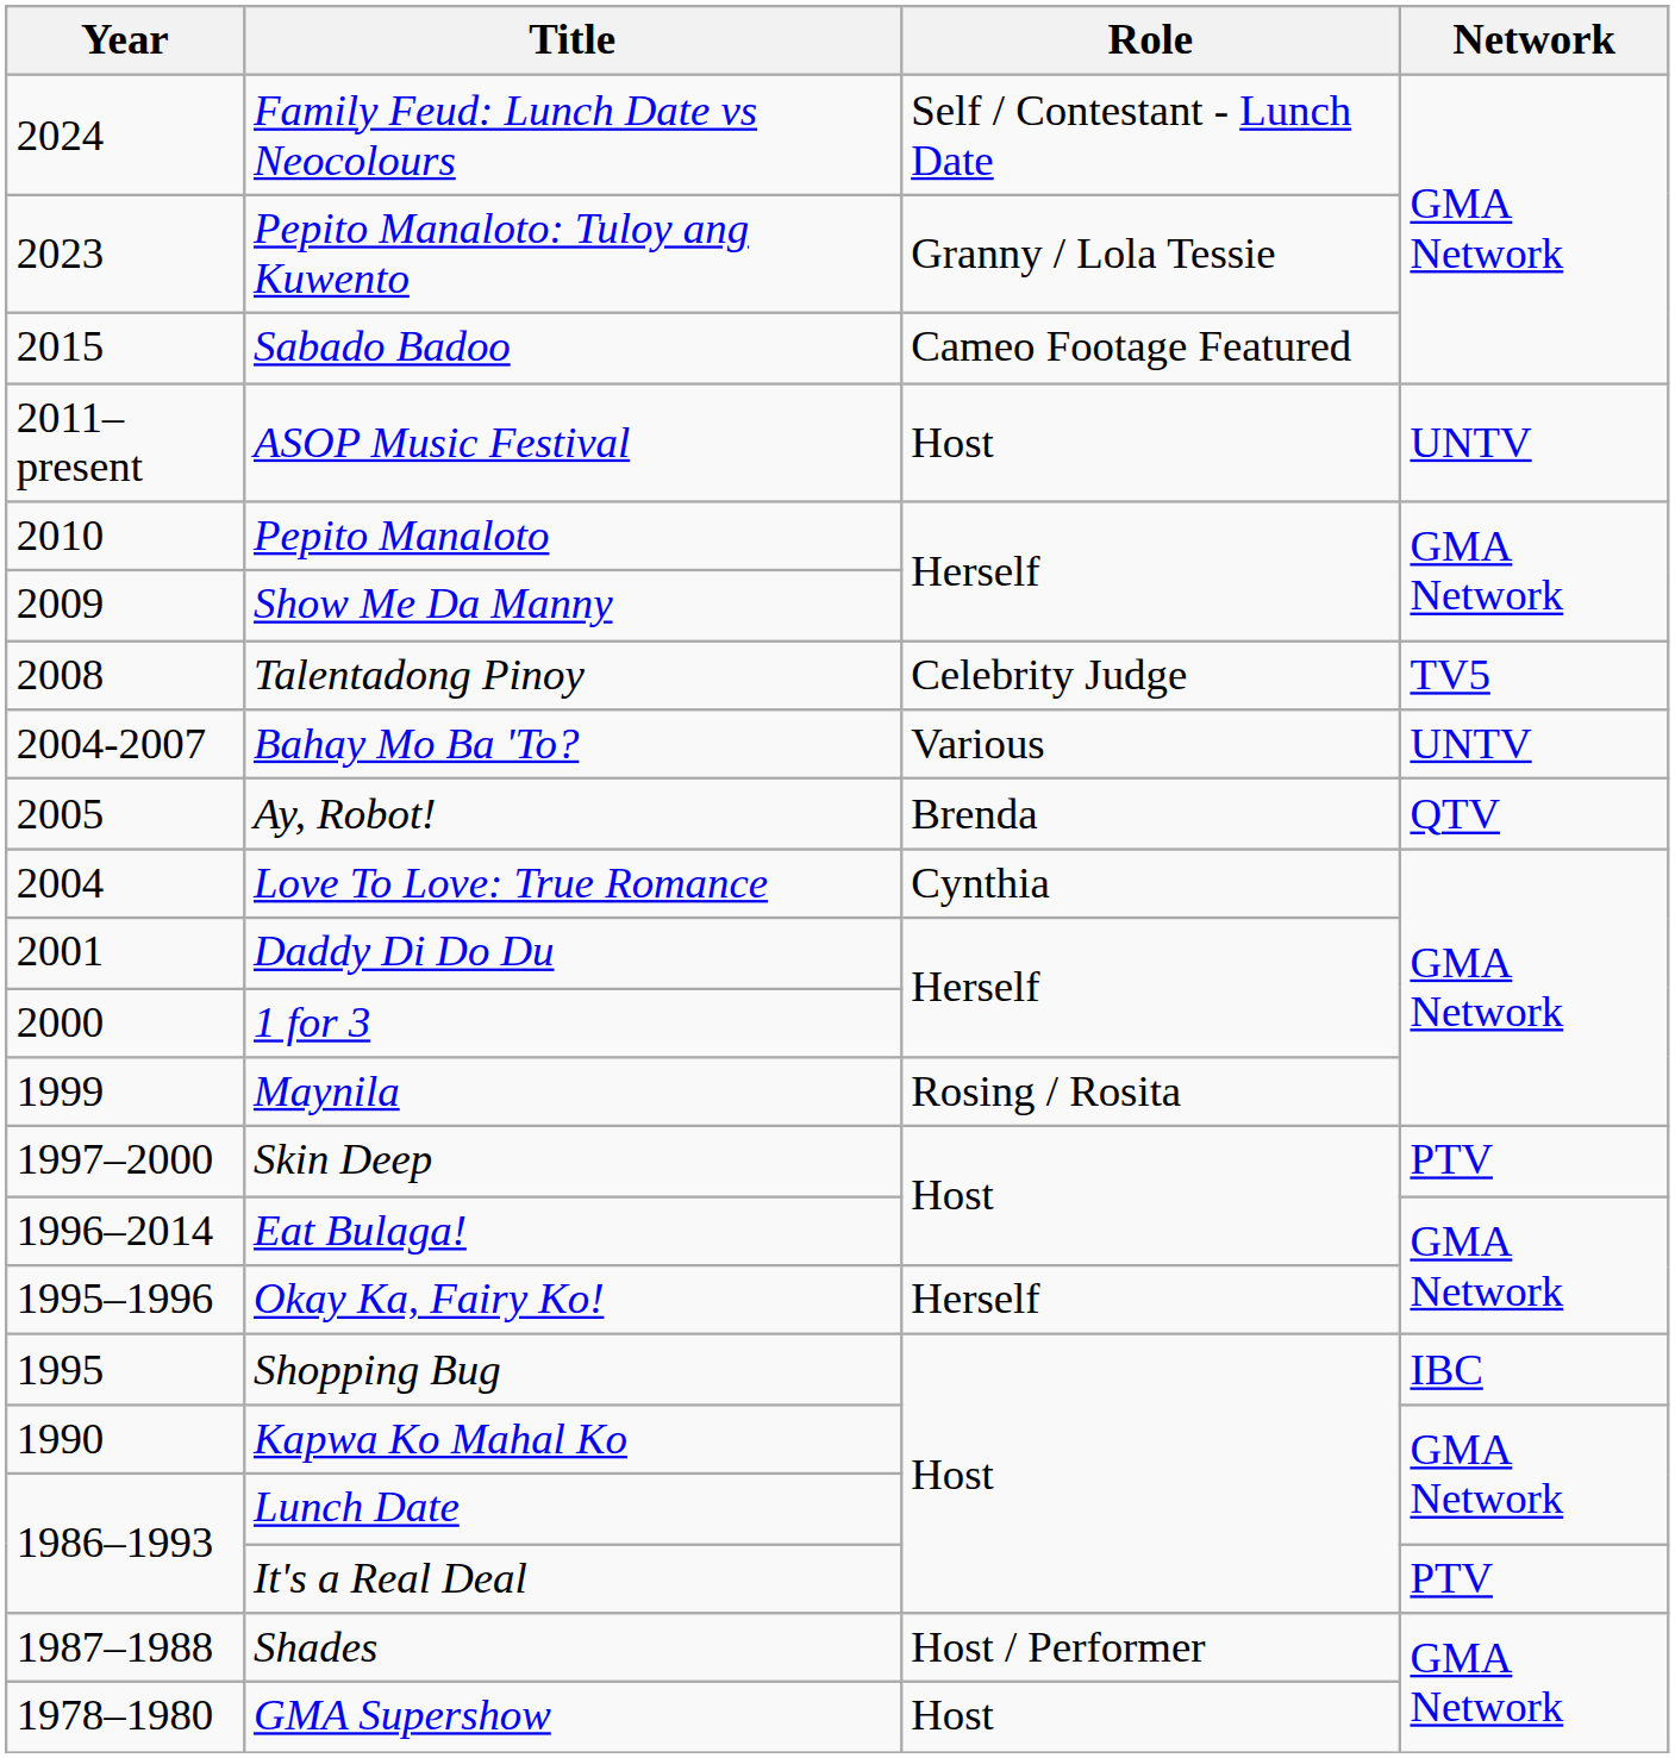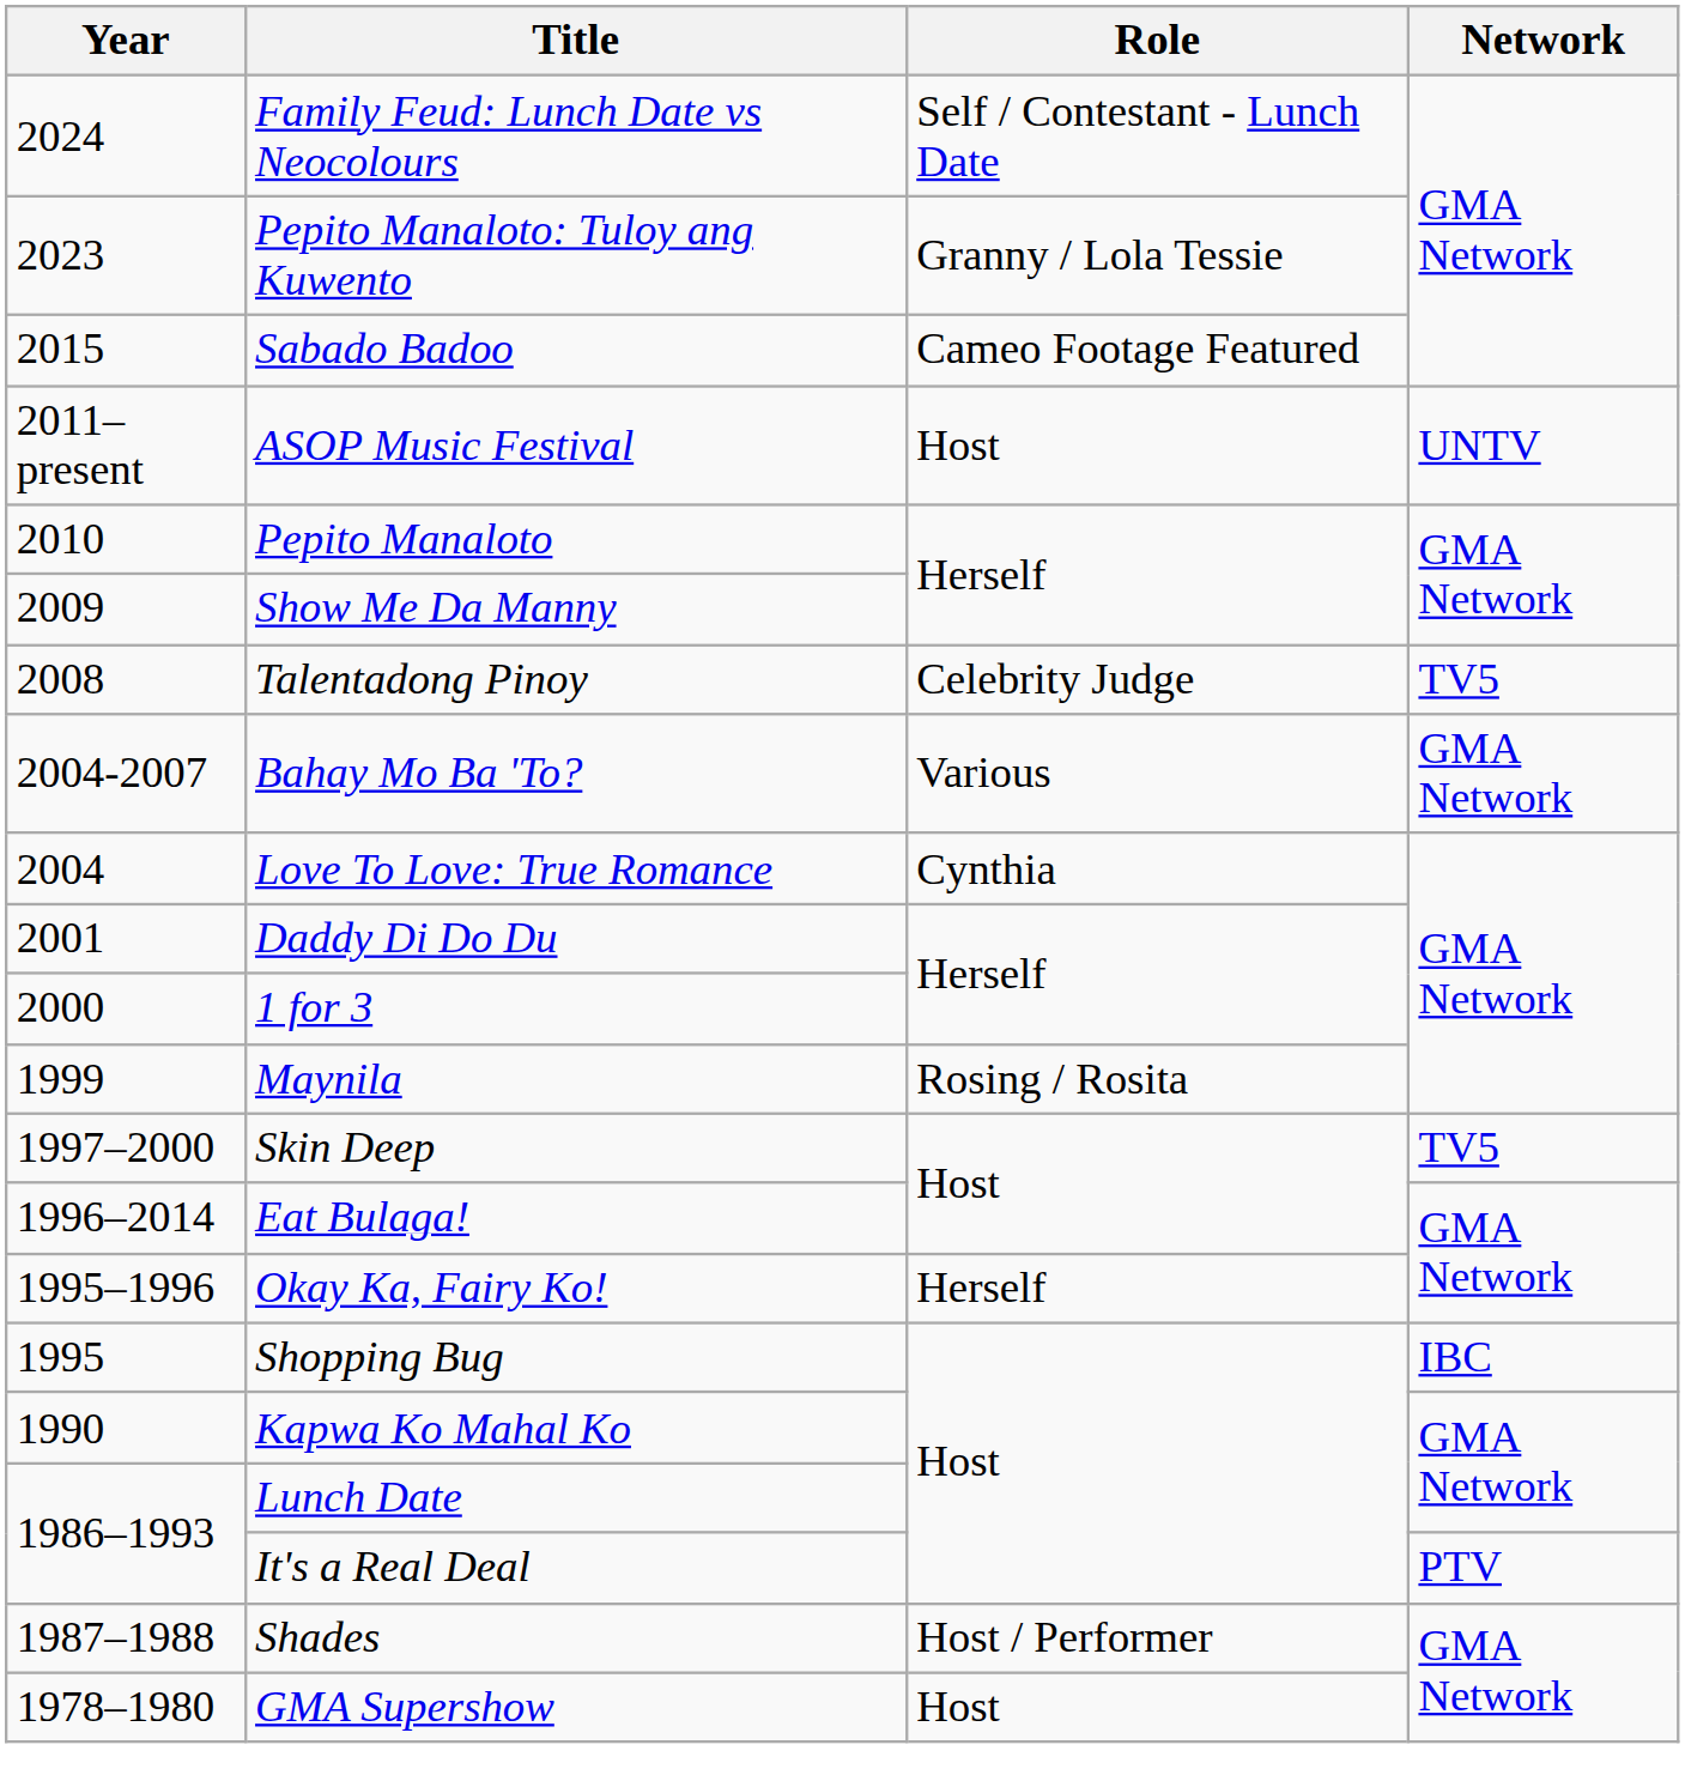Bahay Mo Ba 'To? | Network: UNTV -> GMA Network
- row: 2005 | Ay, Robot! | Brenda | QTV
Skin Deep | Network: PTV -> TV5
